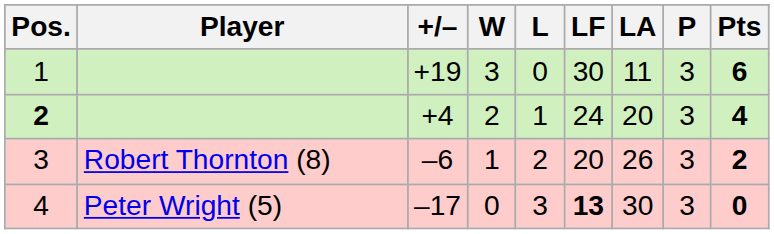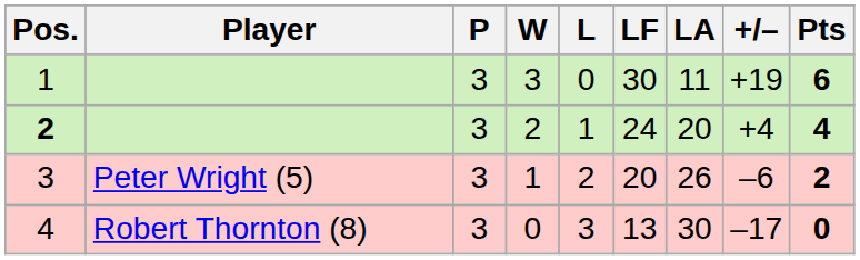columns swapped: P <-> +/–
row 4 | Player: Robert Thornton (8) -> Peter Wright (5)
row 5 | Player: Peter Wright (5) -> Robert Thornton (8)
row 5 | LF: bold -> normal
